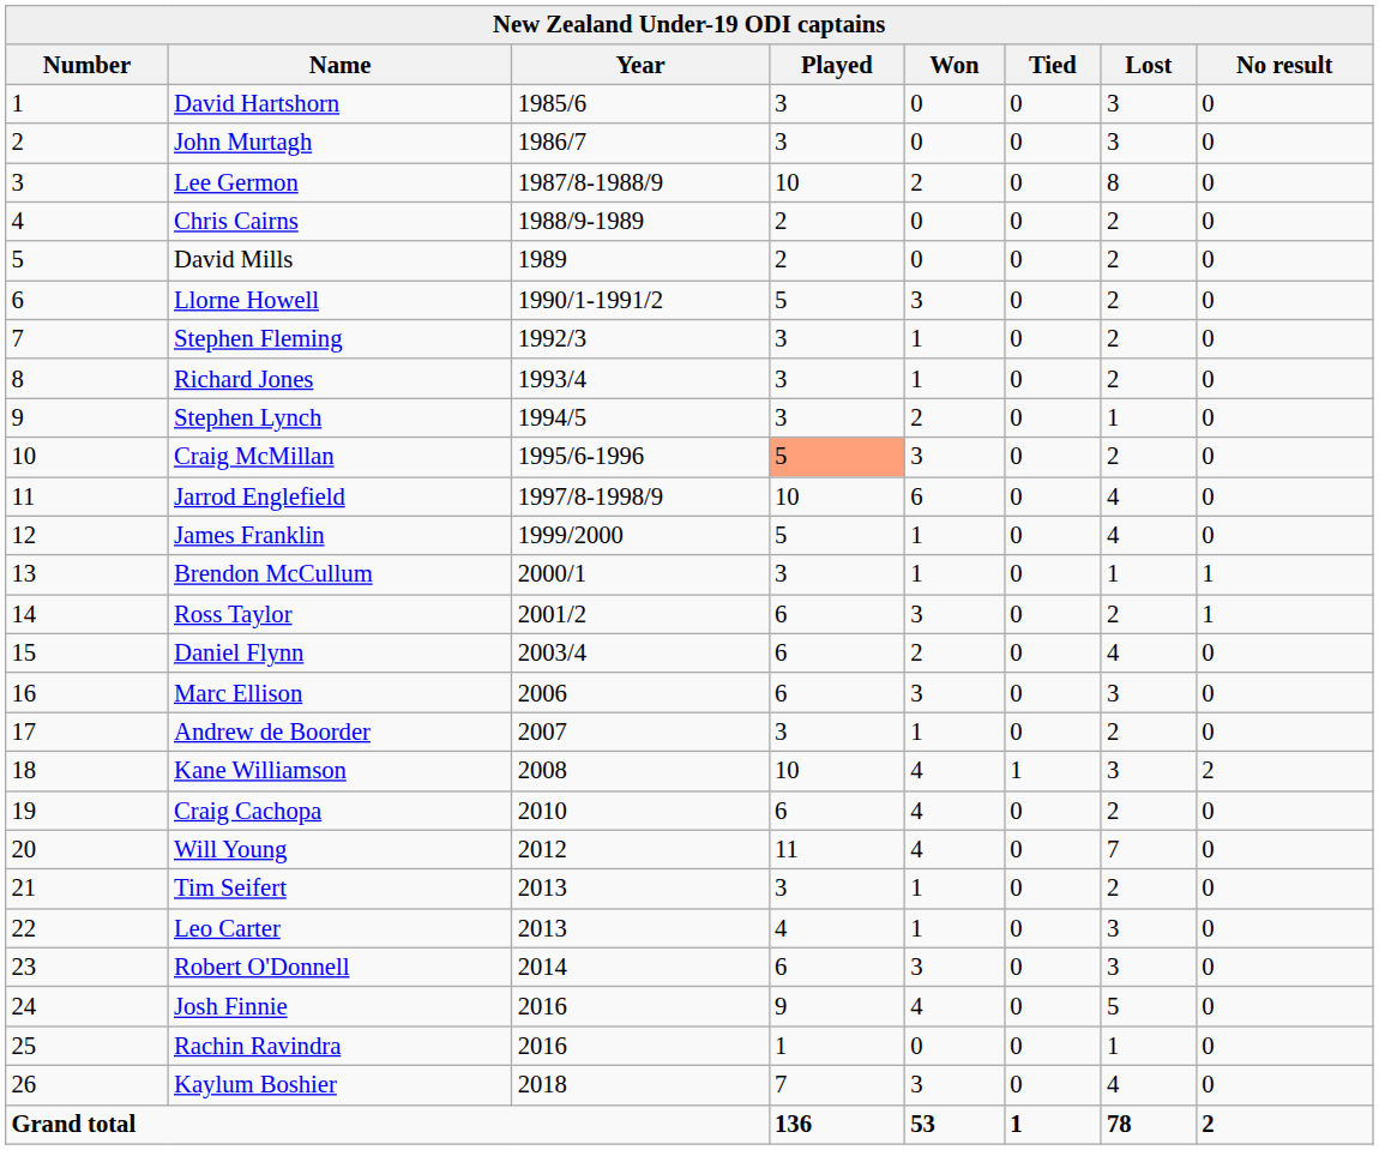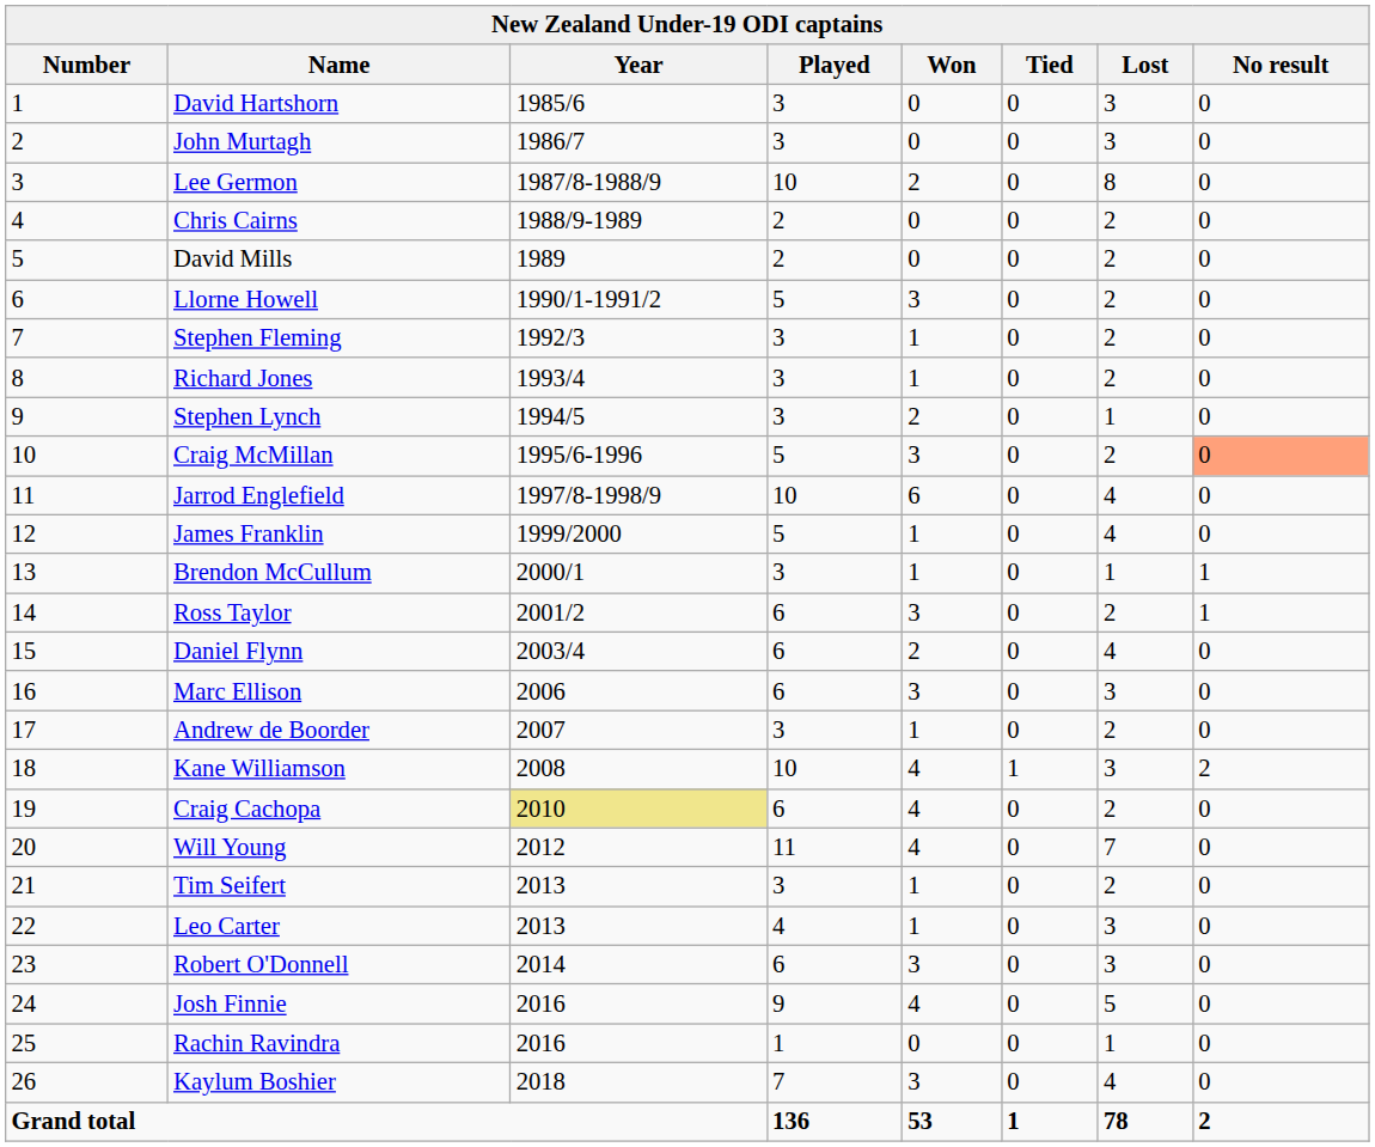Craig McMillan | Played: lightsalmon background -> no background
Craig McMillan | No result: no background -> lightsalmon background
Craig Cachopa | Year: no background -> khaki background
